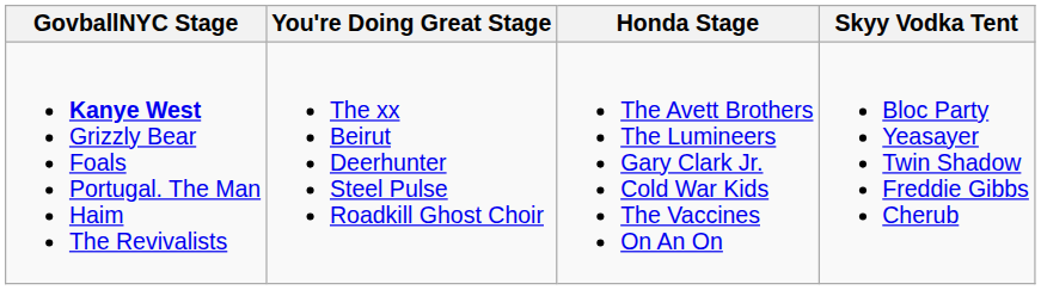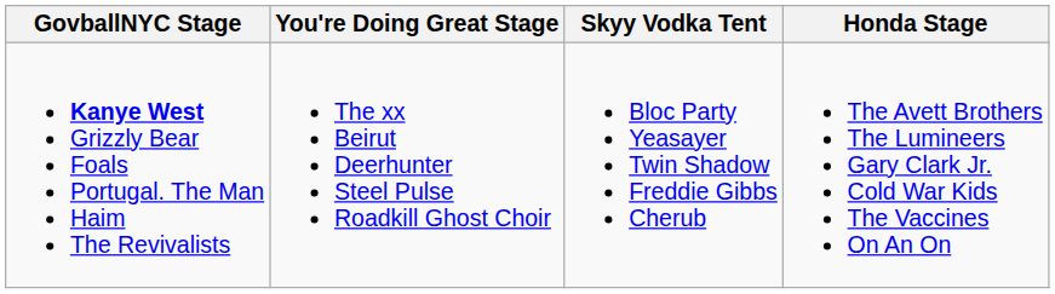columns swapped: Honda Stage <-> Skyy Vodka Tent
